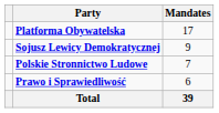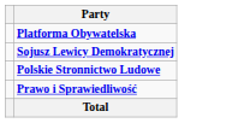- column: Mandates | 17 | 9 | 7 | 6 | 39
